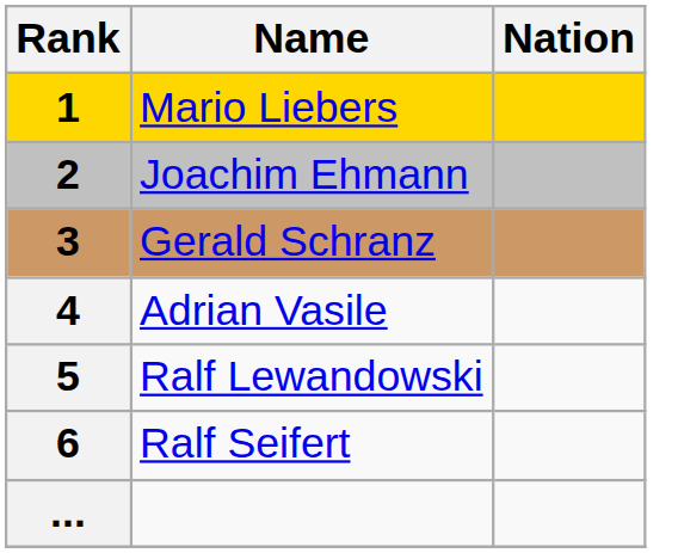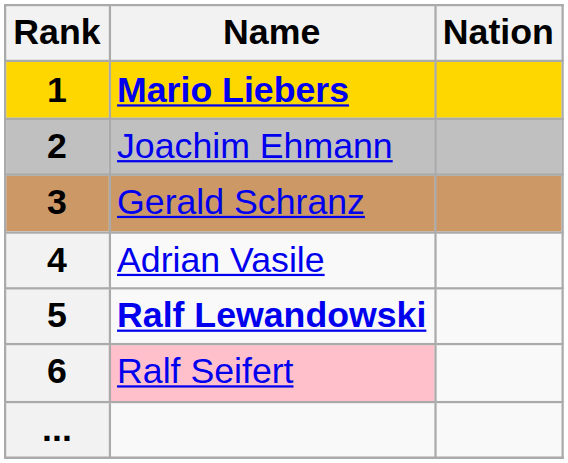Mario Liebers | Name: normal -> bold
Ralf Lewandowski | Name: normal -> bold
Ralf Seifert | Name: no background -> pink background
